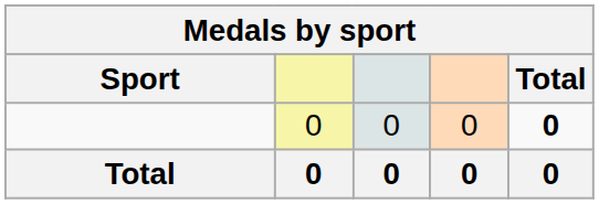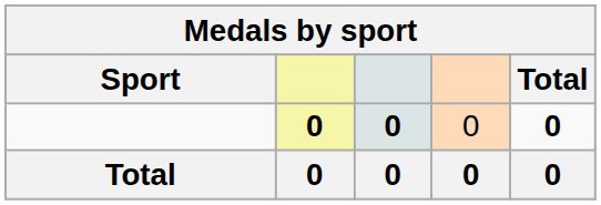row 3 | column 2: normal -> bold
row 3 | column 3: normal -> bold
